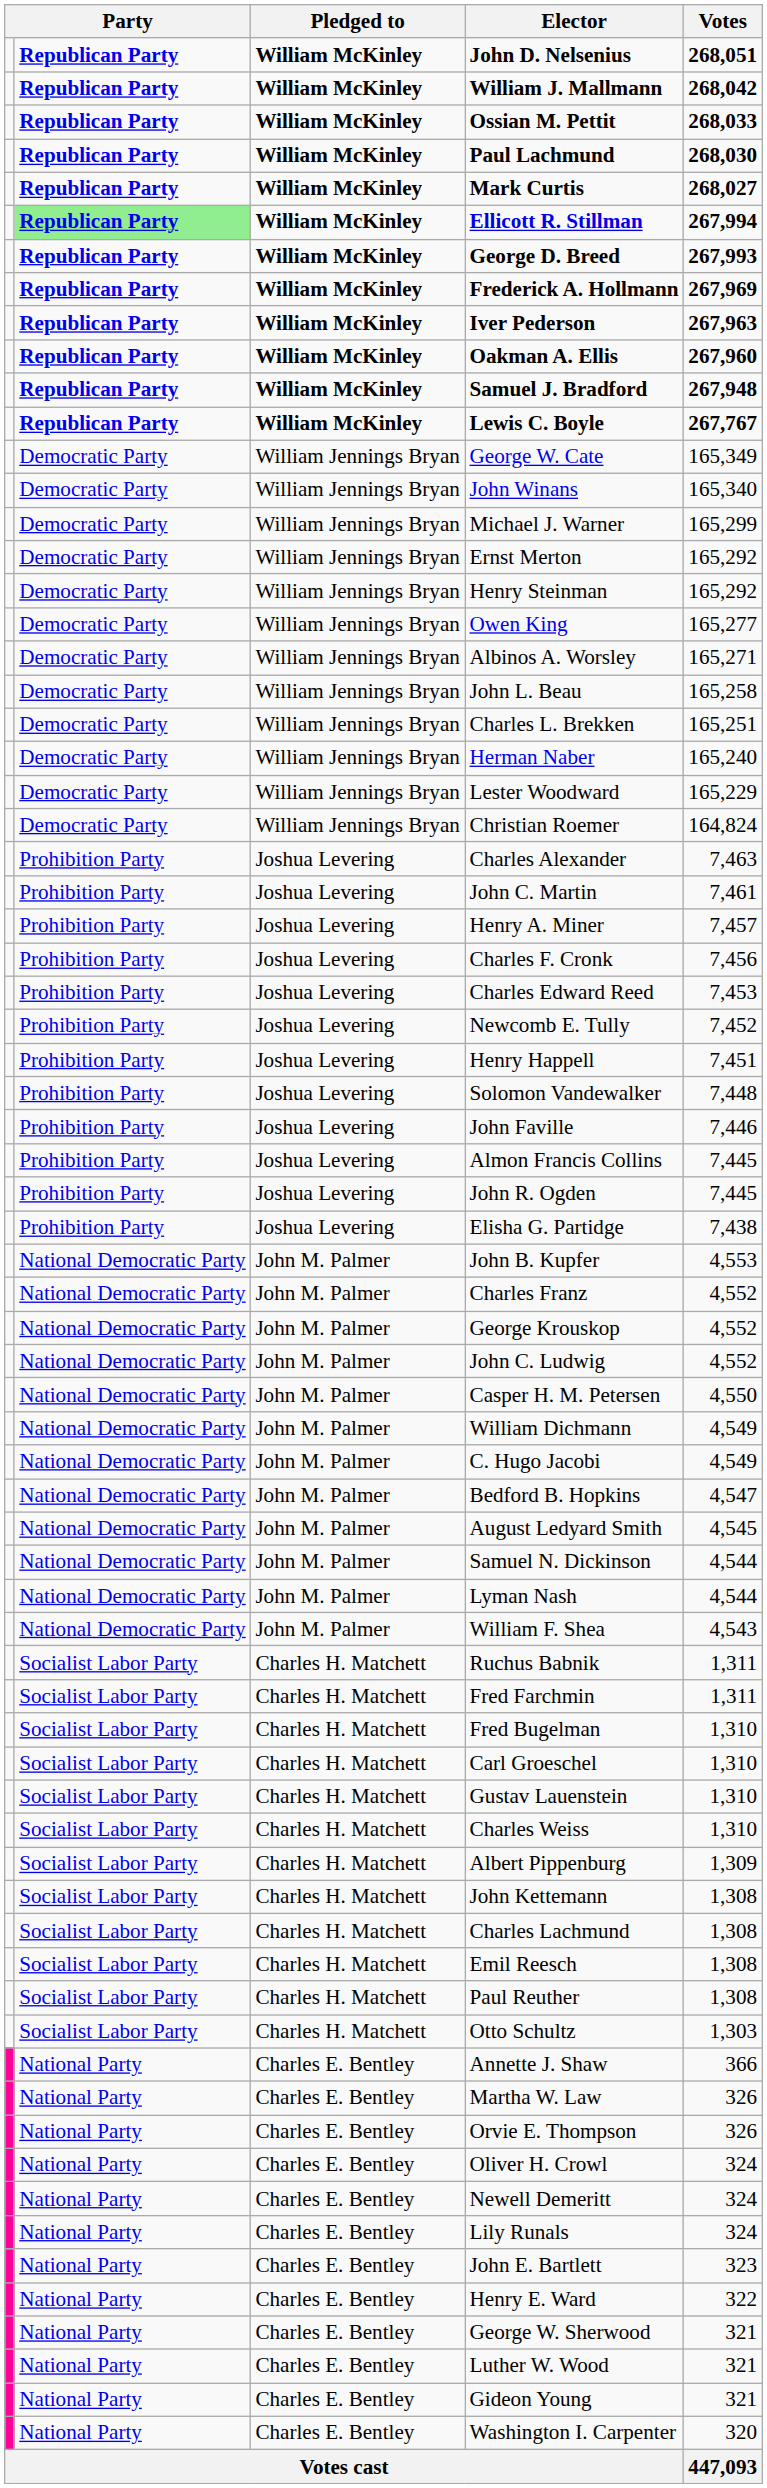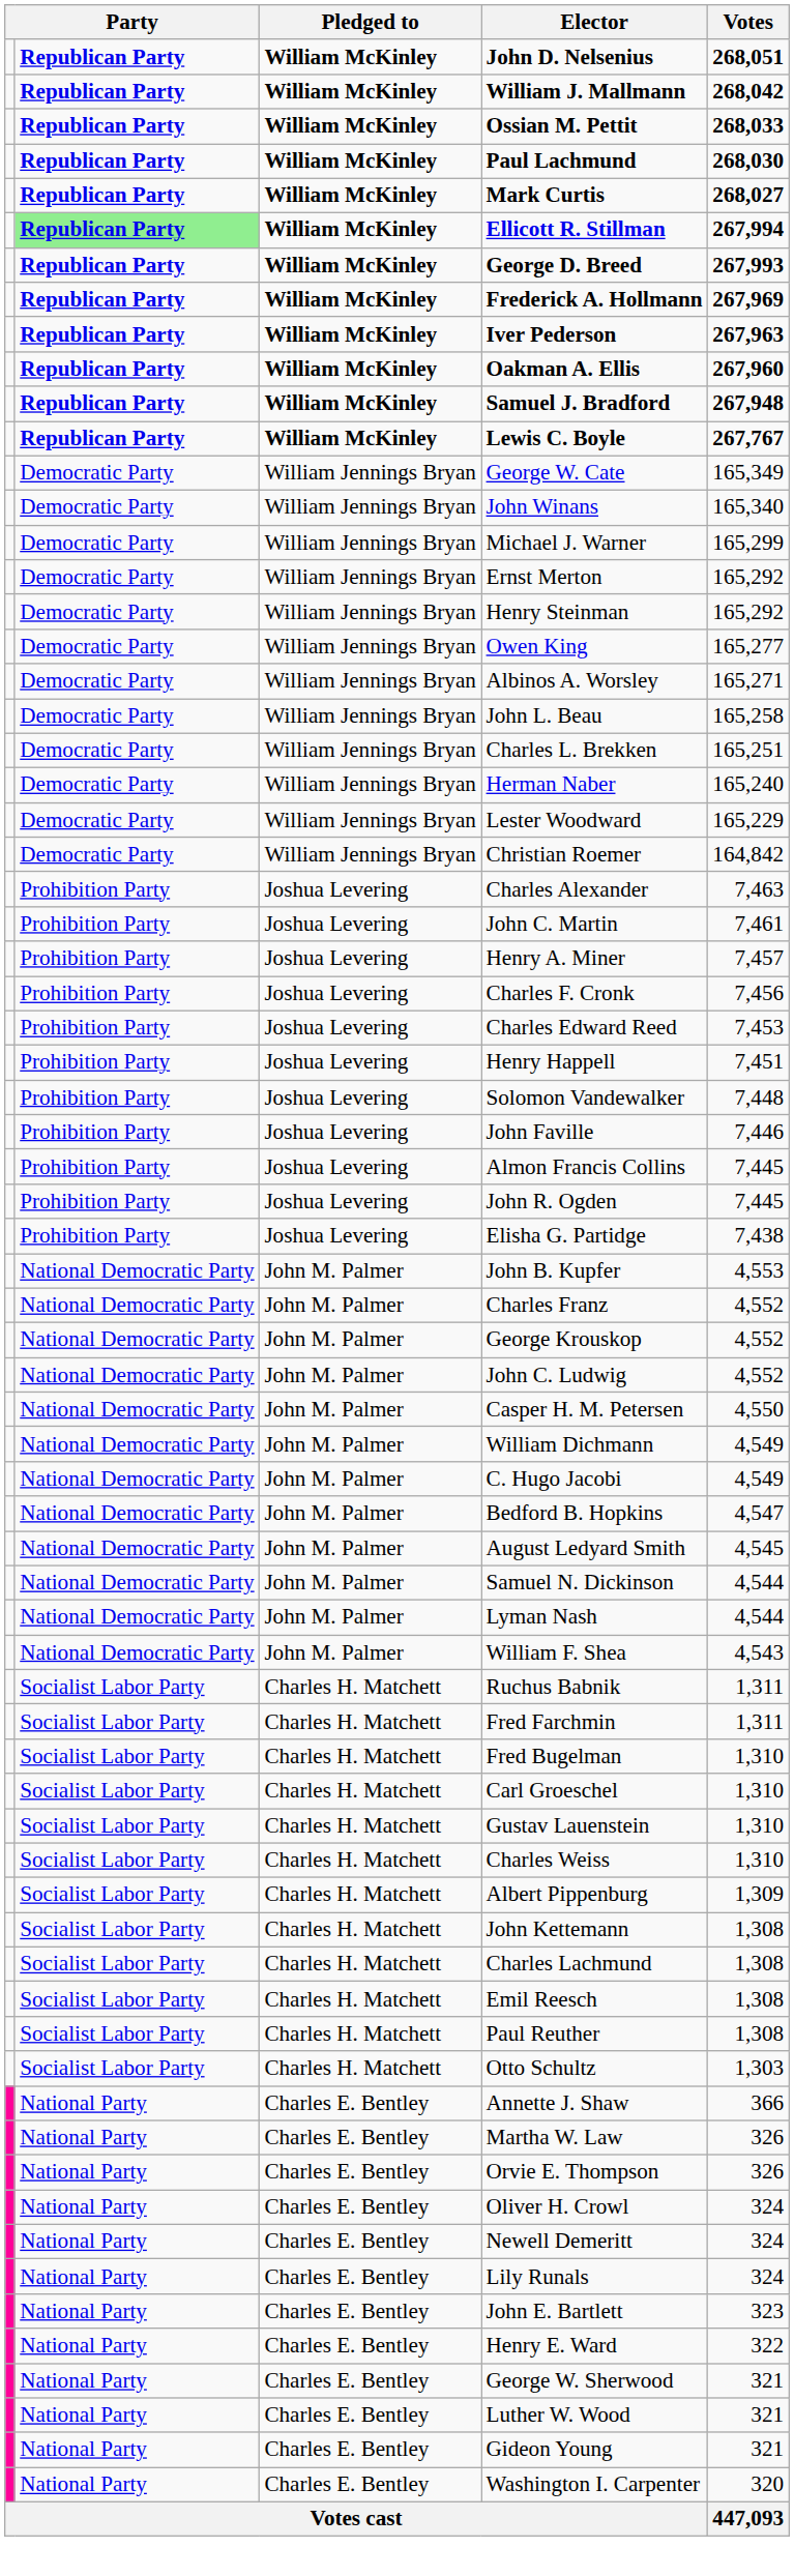Christian Roemer | Votes: 164,824 -> 164,842
- row: Prohibition Party | Joshua Levering | Newcomb E. Tully | 7,452
